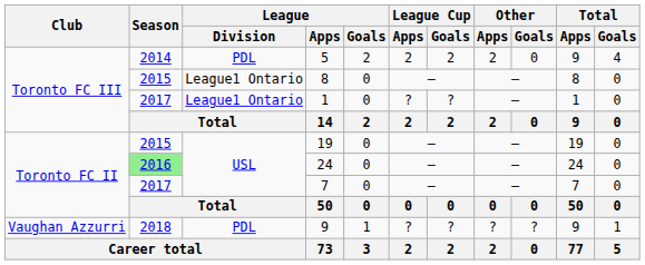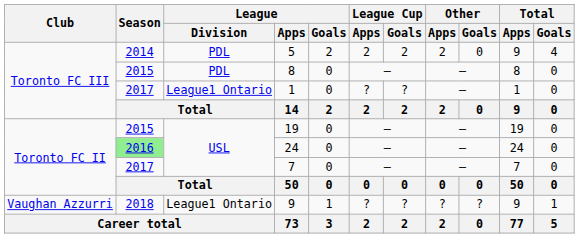row 4 | League / Division: League1 Ontario -> PDL
row 11 | League / Division: PDL -> League1 Ontario
